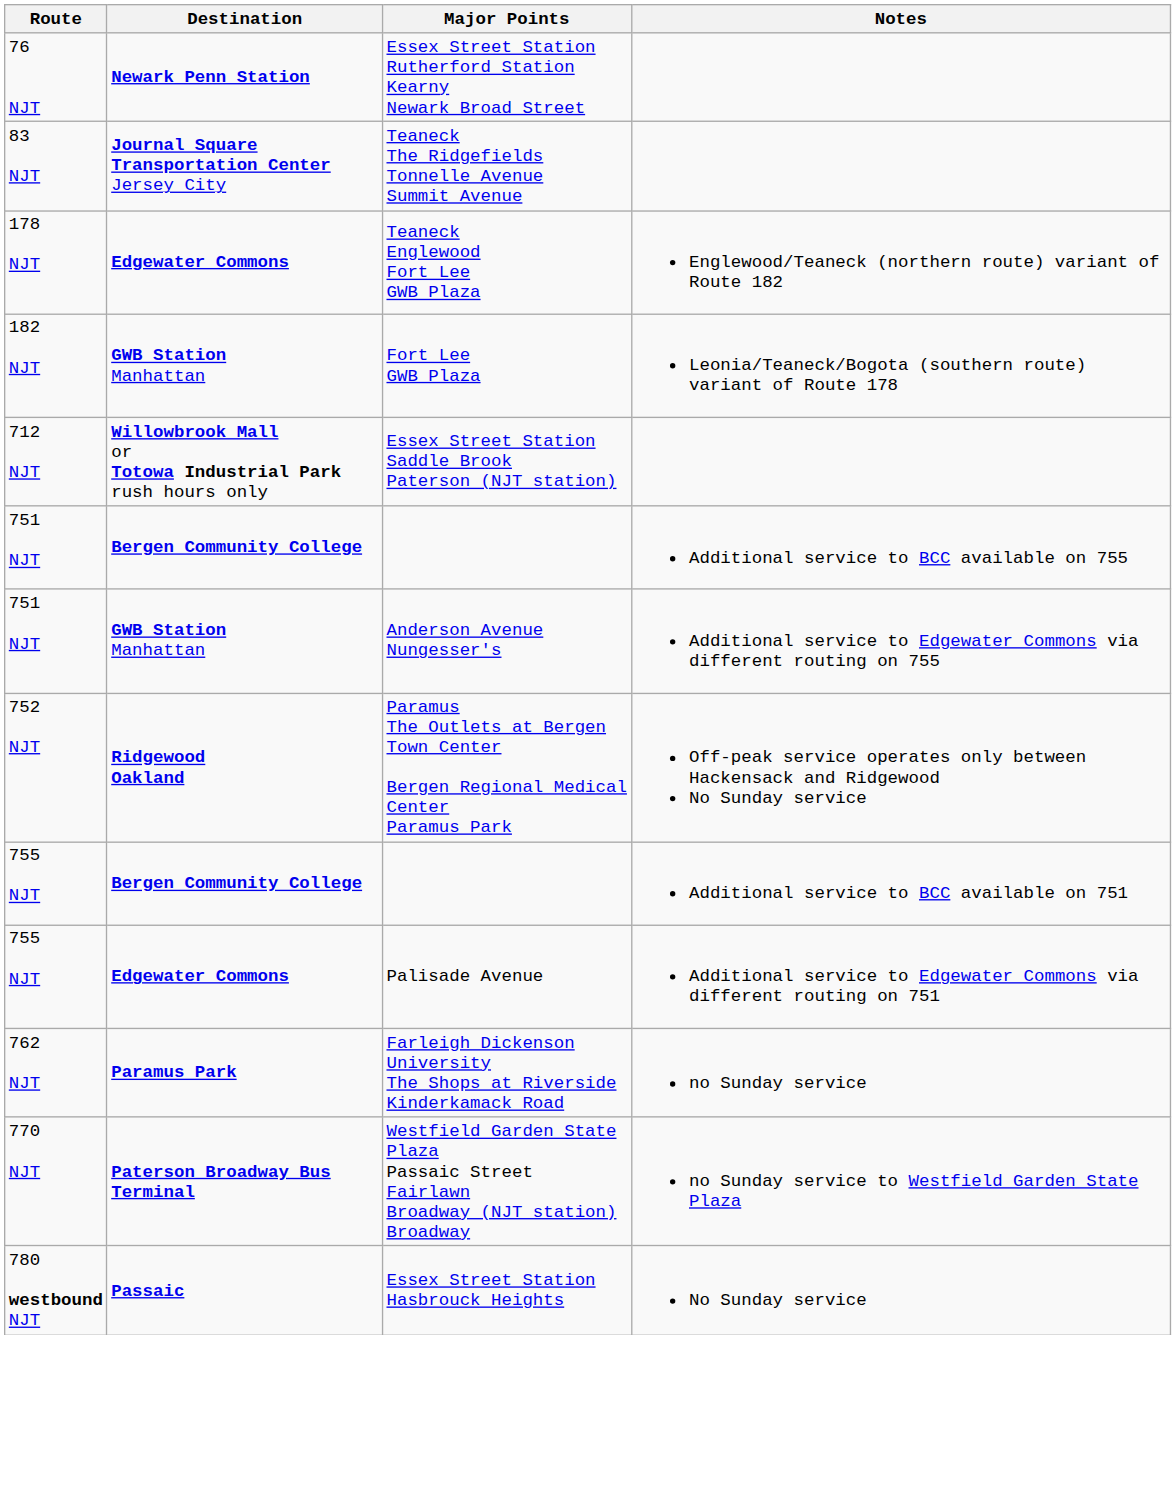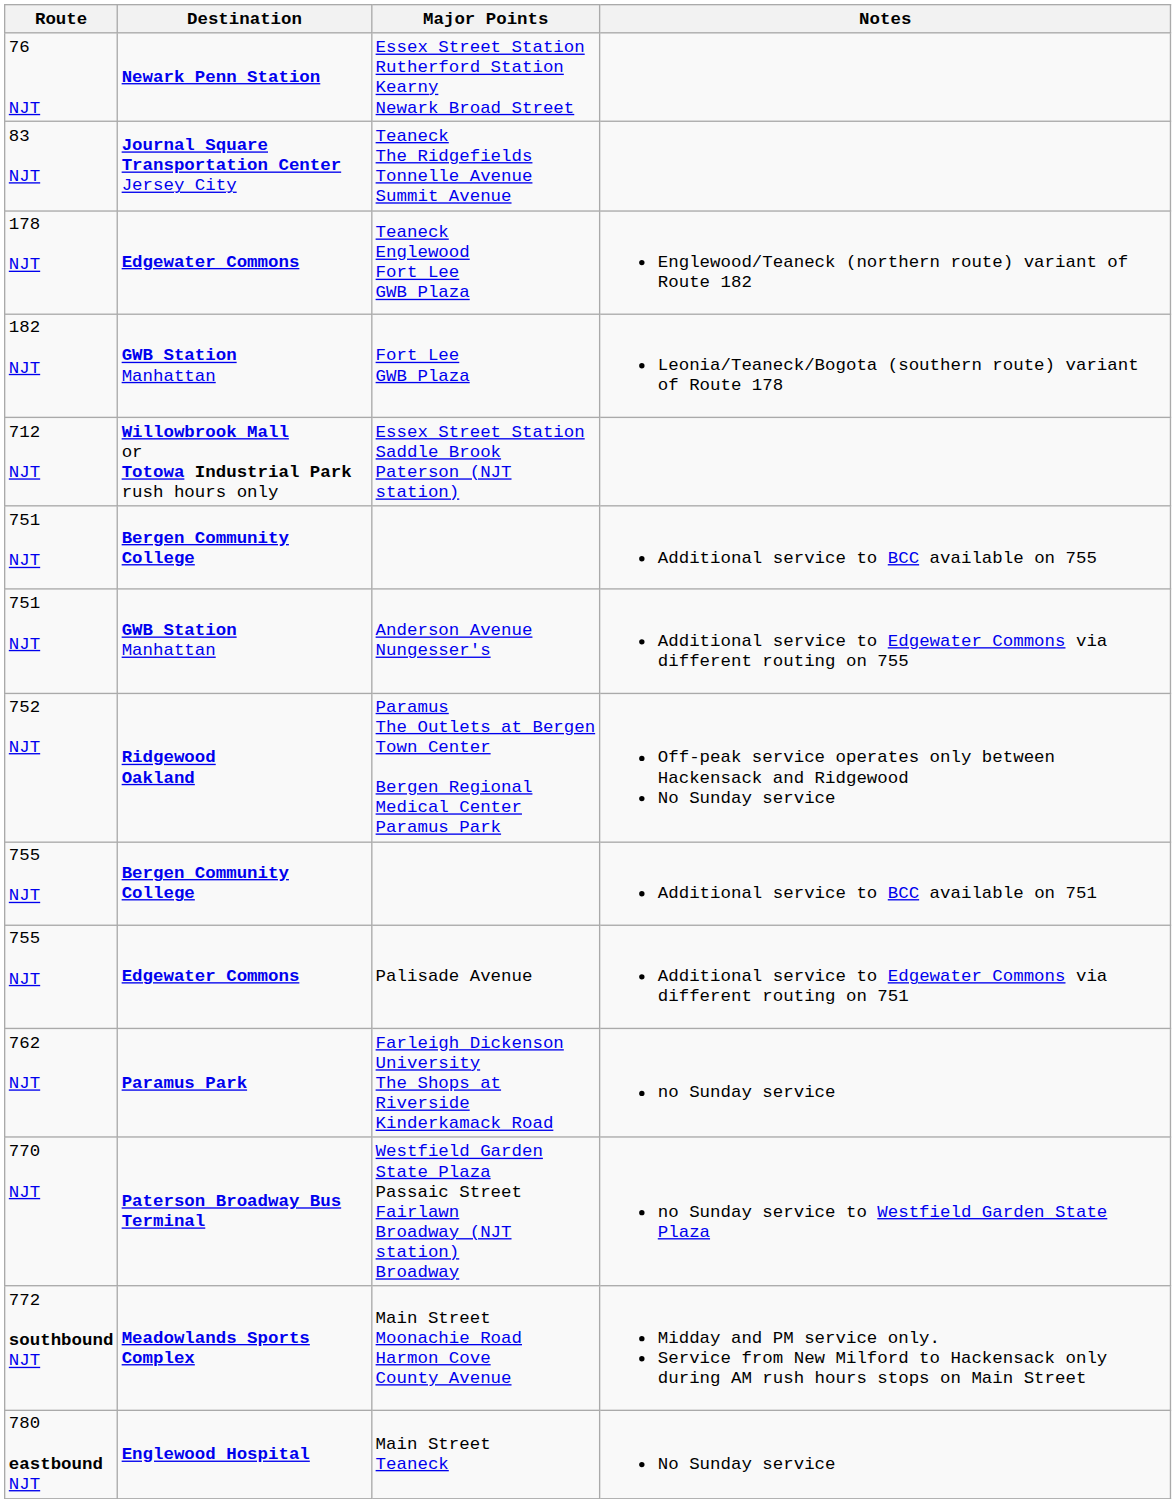+ row: 772 southbound NJT | Meadowlands Sports Complex | Main Street Moonachie Road Harmon Cove County Avenue | Midday and PM service only. Service from New Milford to Hackensack only during AM rush hours stops on Main Street
- row: 780 westbound NJT | Passaic | Essex Street Station Hasbrouck Heights | No Sunday service
+ row: 780 eastbound NJT | Englewood Hospital | Main Street Teaneck | No Sunday service
